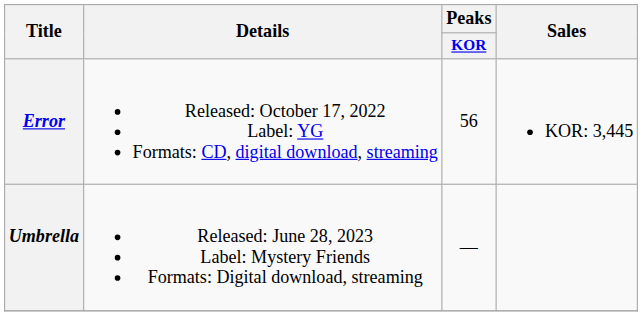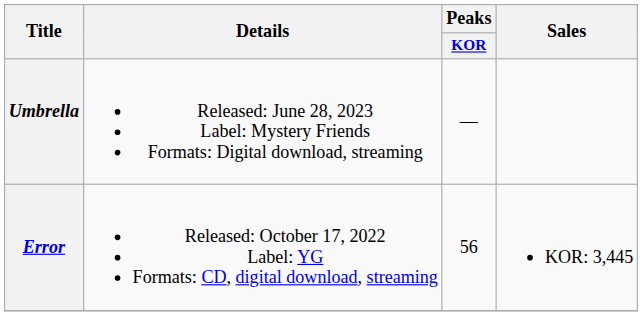rows swapped: Error <-> Umbrella
